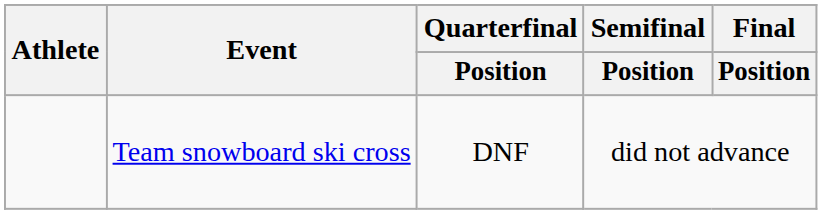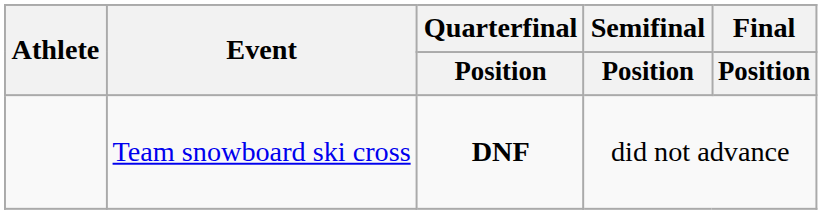Team snowboard ski cross | Quarterfinal / Position: normal -> bold
